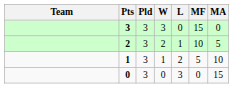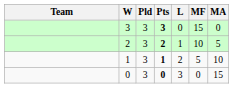columns swapped: Pts <-> W
